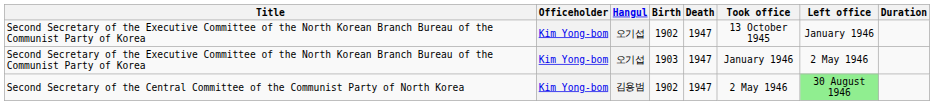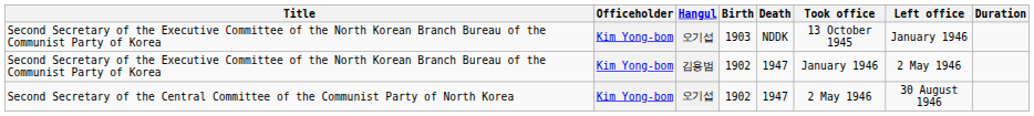row 2 | Birth: 1902 -> 1903
row 2 | Death: 1947 -> NDDK
row 3 | Hangul: 오기섭 -> 김용범
row 3 | Birth: 1903 -> 1902
row 4 | Hangul: 김용범 -> 오기섭
row 4 | Left office: lightgreen background -> no background
